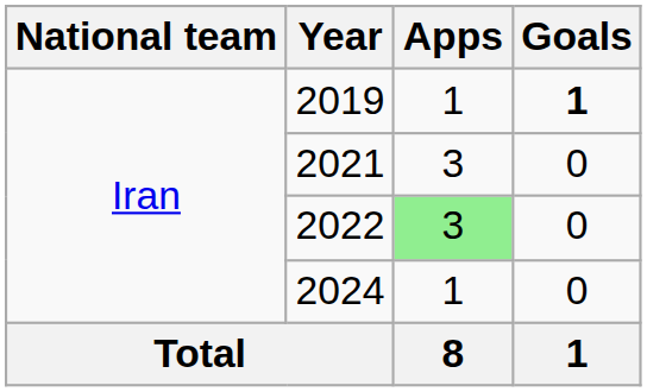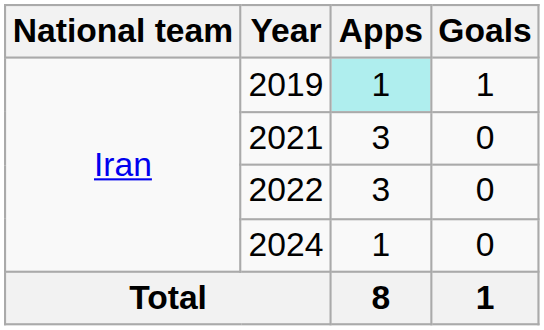2019 | Apps: no background -> paleturquoise background
2019 | Goals: bold -> normal
2022 | Apps: lightgreen background -> no background
